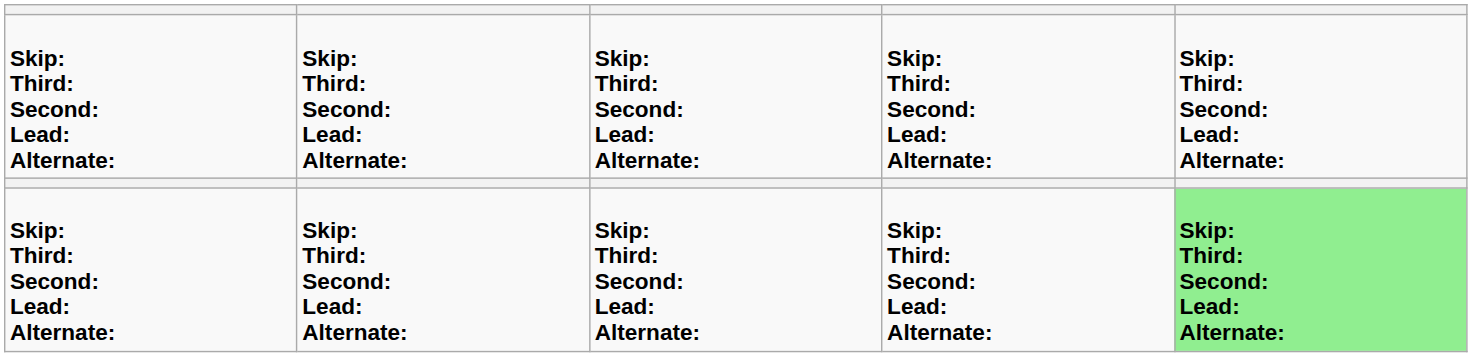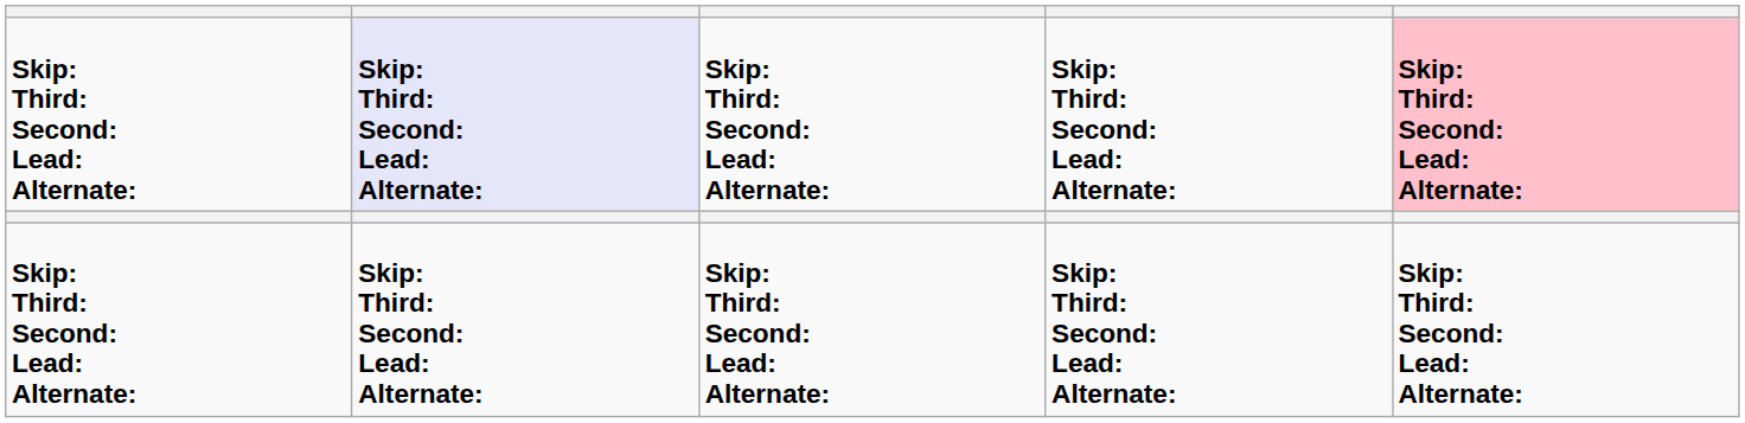row 2 | column 2: no background -> lavender background
row 2 | column 5: no background -> pink background
row 4 | column 5: lightgreen background -> no background
